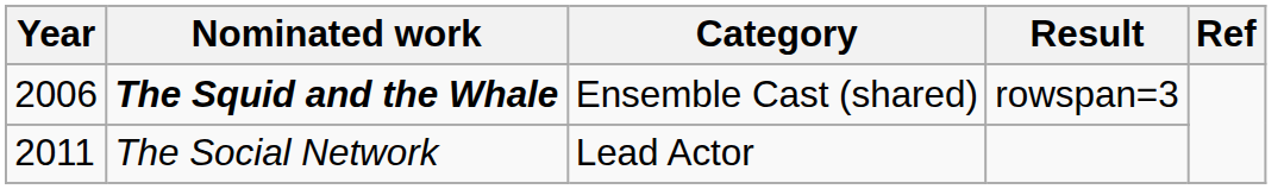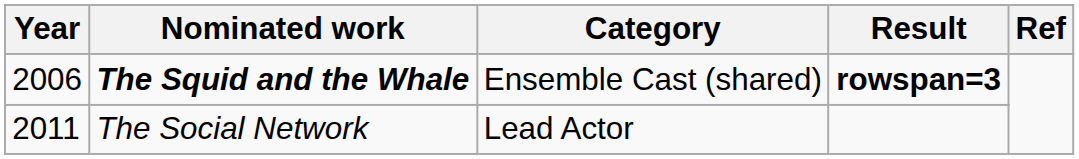2006 | Result: normal -> bold
